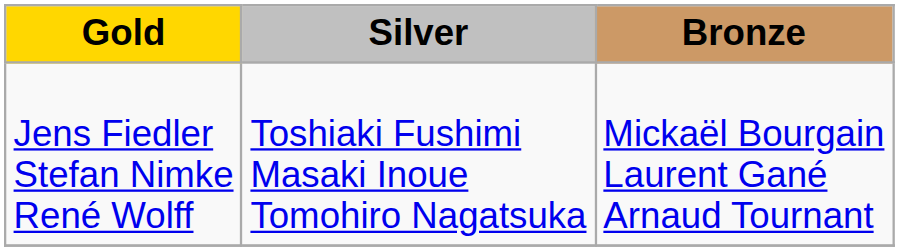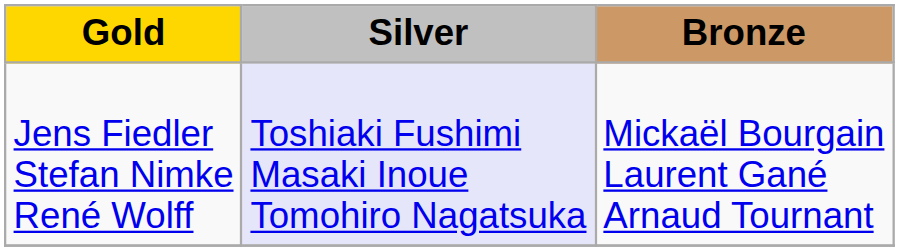Jens Fiedler Stefan Nimke René Wolff | Silver: no background -> lavender background
